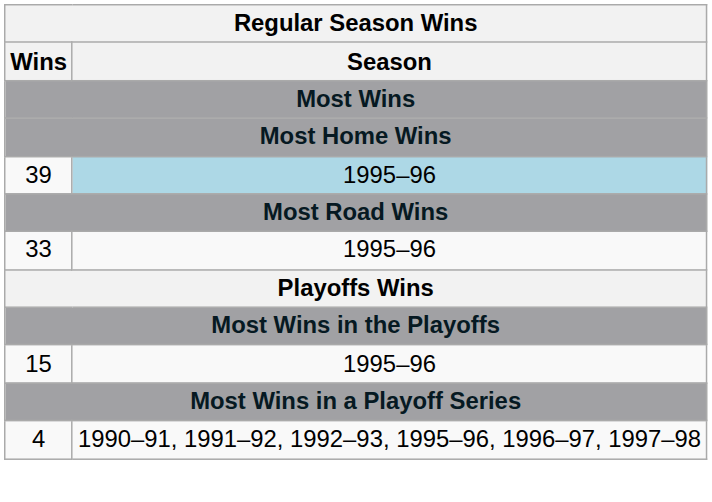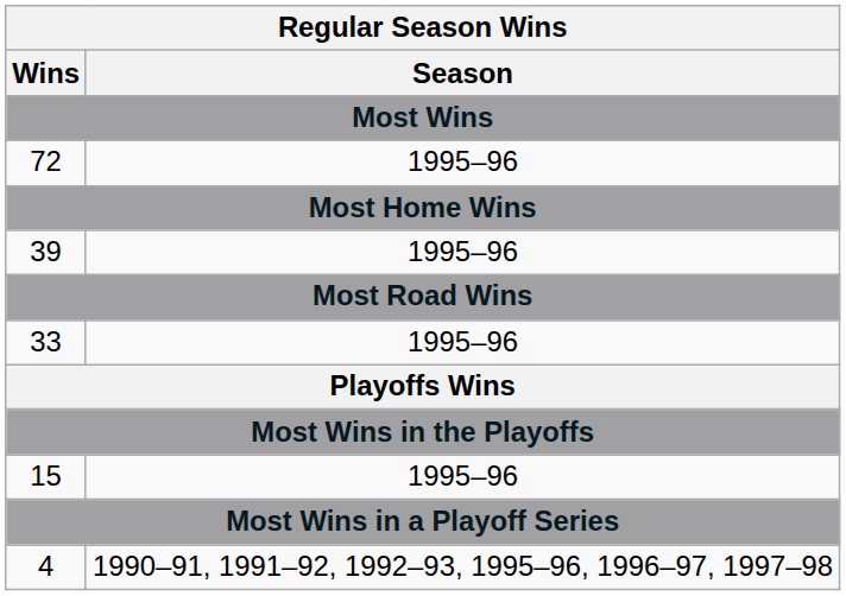+ row: 72 | 1995–96
39 | Season: lightblue background -> no background
